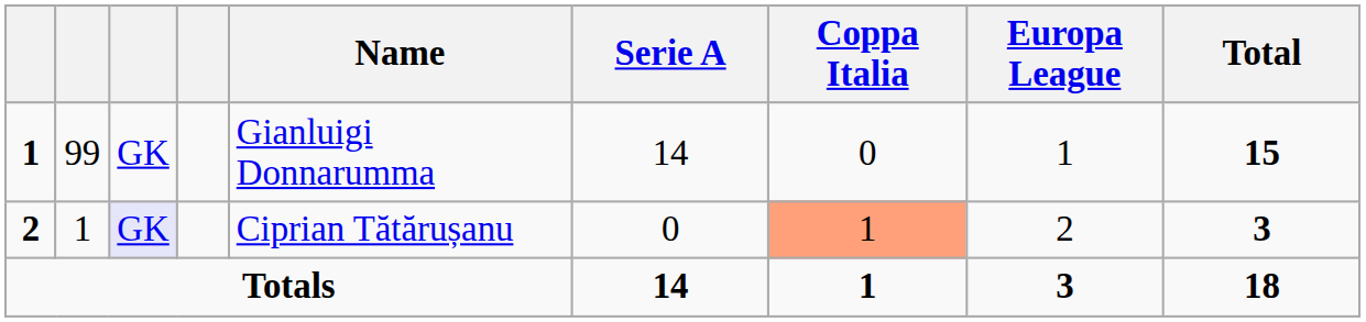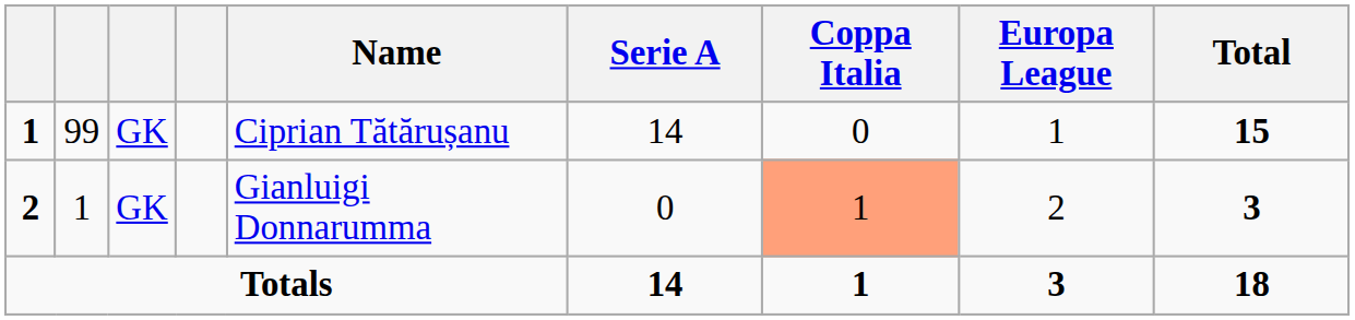row 2 | Name: Gianluigi Donnarumma -> Ciprian Tătărușanu
row 3 | column 3: lavender background -> no background
row 3 | Name: Ciprian Tătărușanu -> Gianluigi Donnarumma
